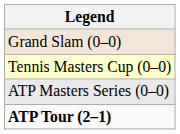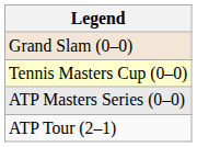row 5 | column 1: bold -> normal
